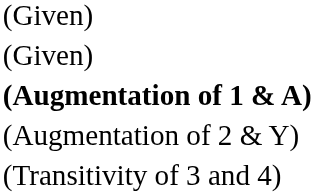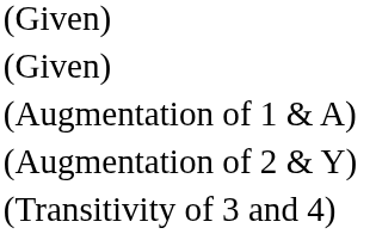row 3 | column 1: bold -> normal
